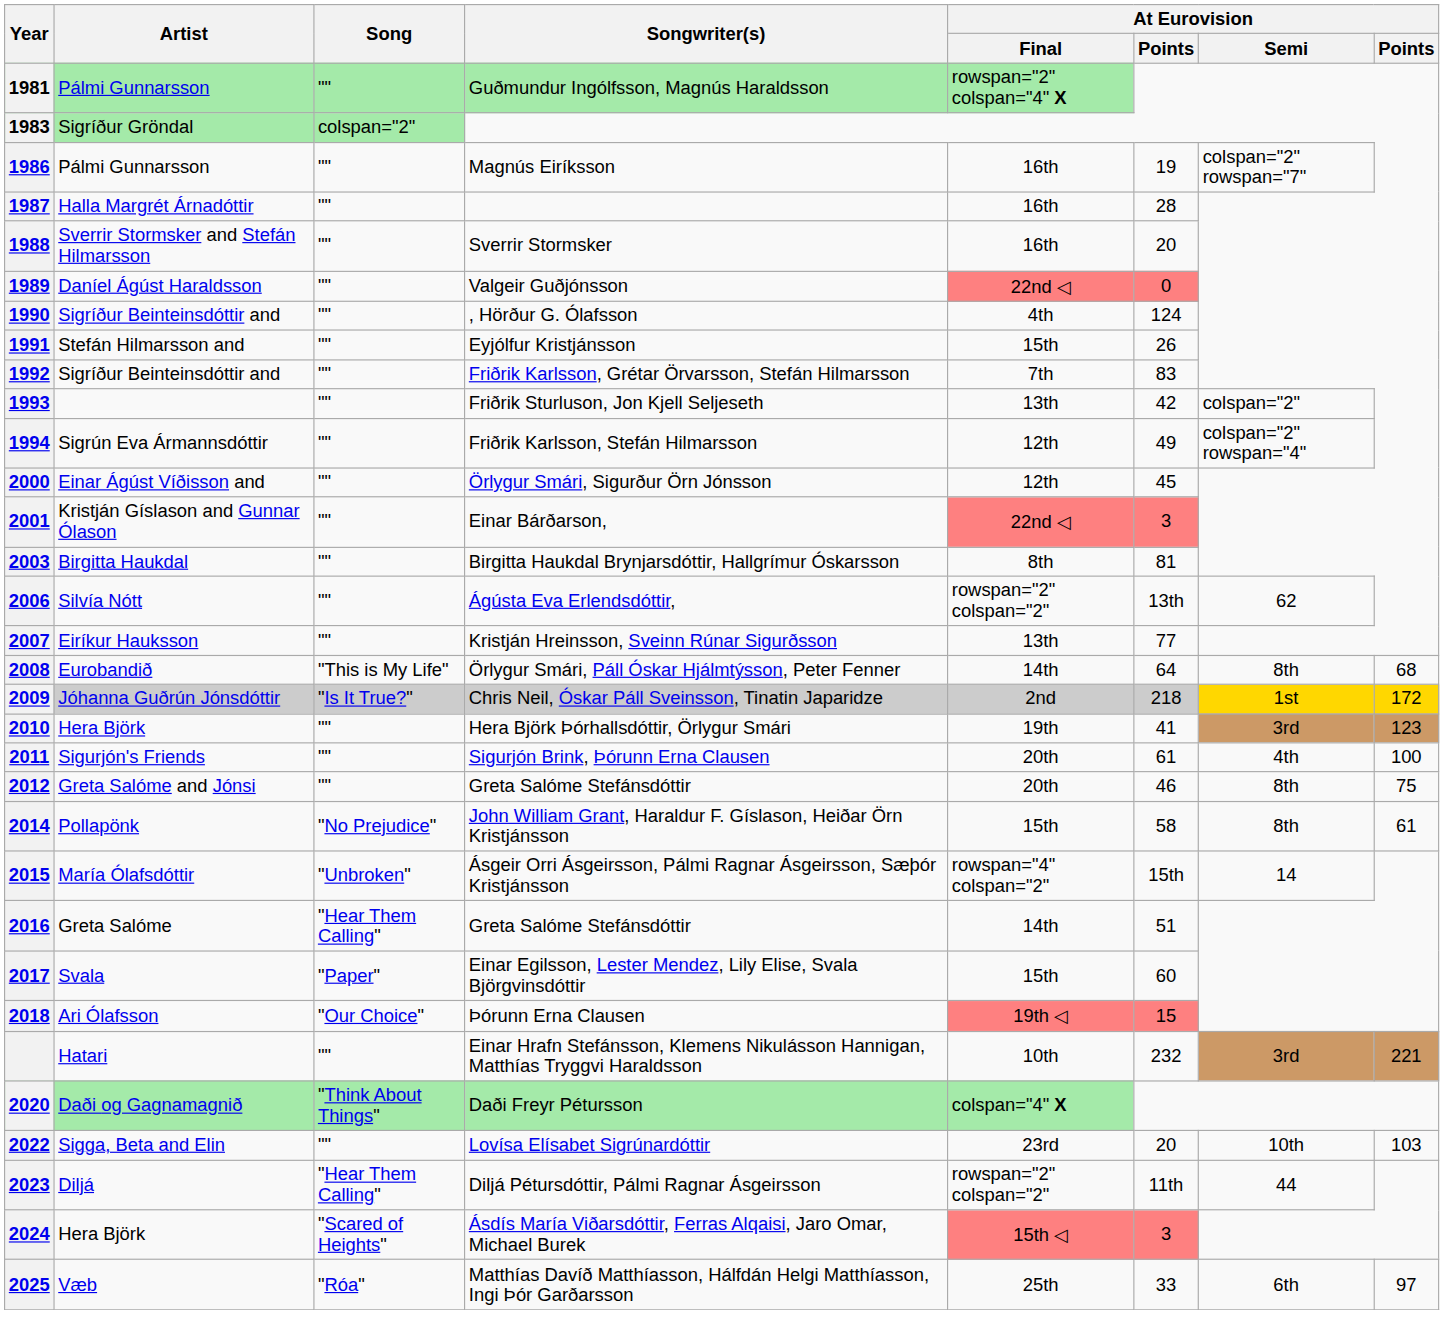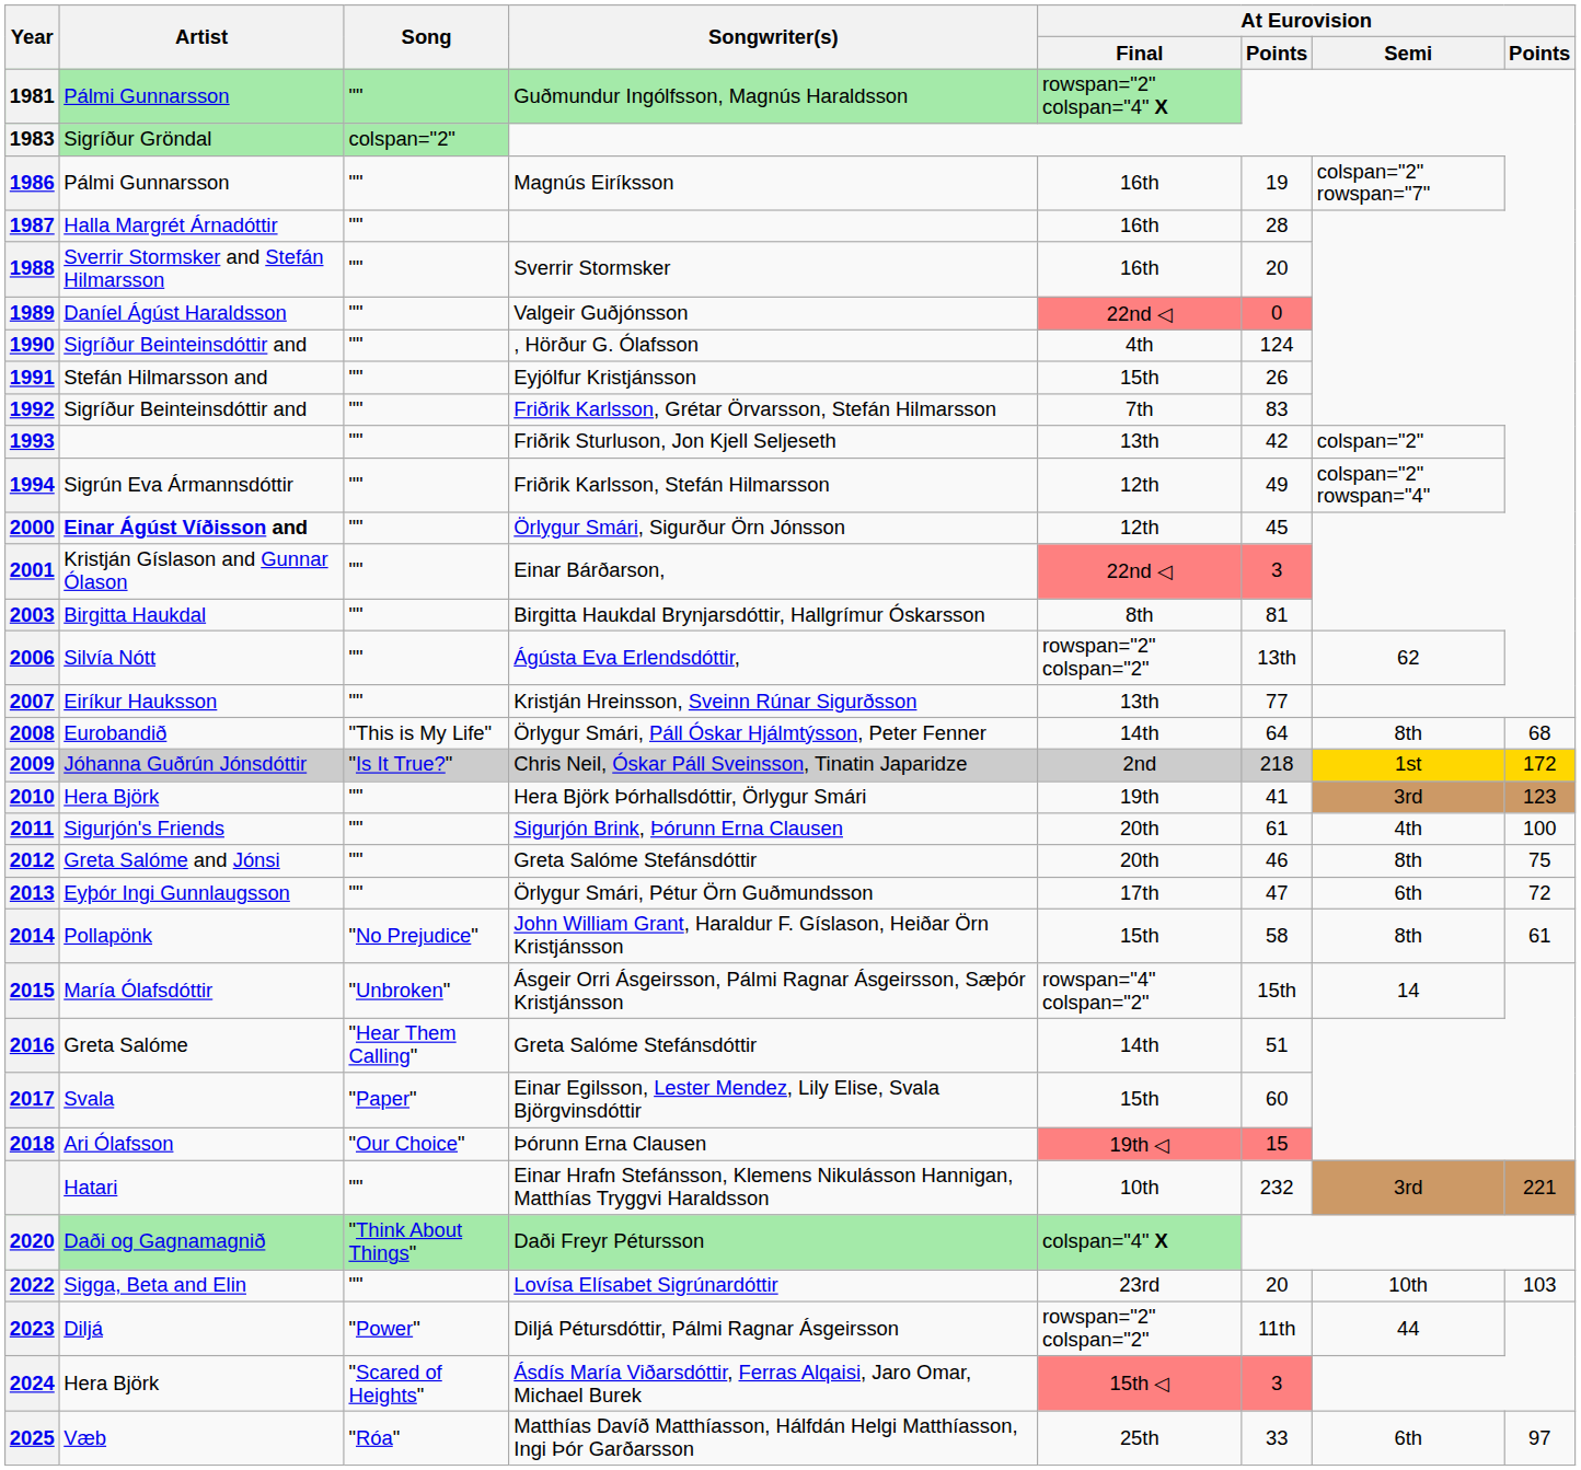2000 | Artist: normal -> bold
+ row: 2013 | Eyþór Ingi Gunnlaugsson | "" | Örlygur Smári, Pétur Örn Guðmundsson | 17th | 47 | 6th | 72
2023 | Song: "Hear Them Calling" -> "Power"
